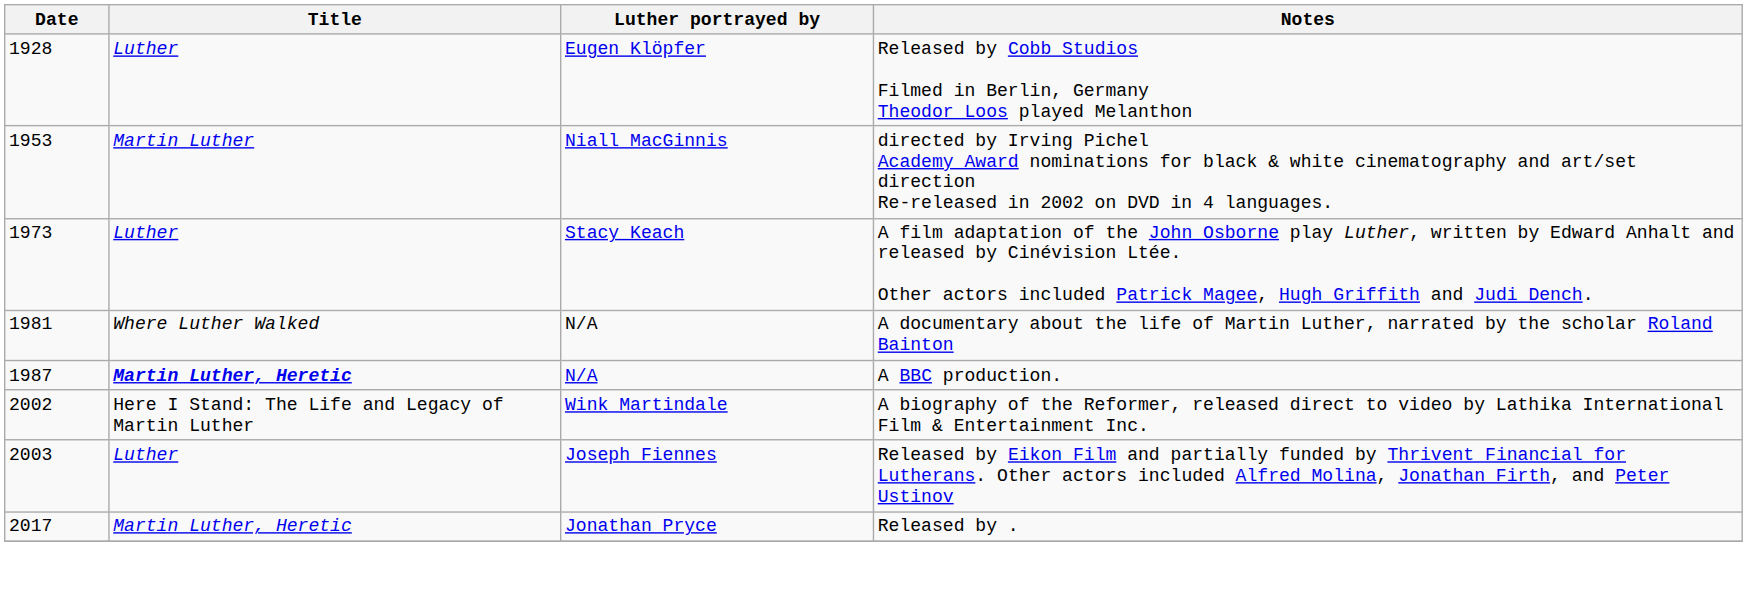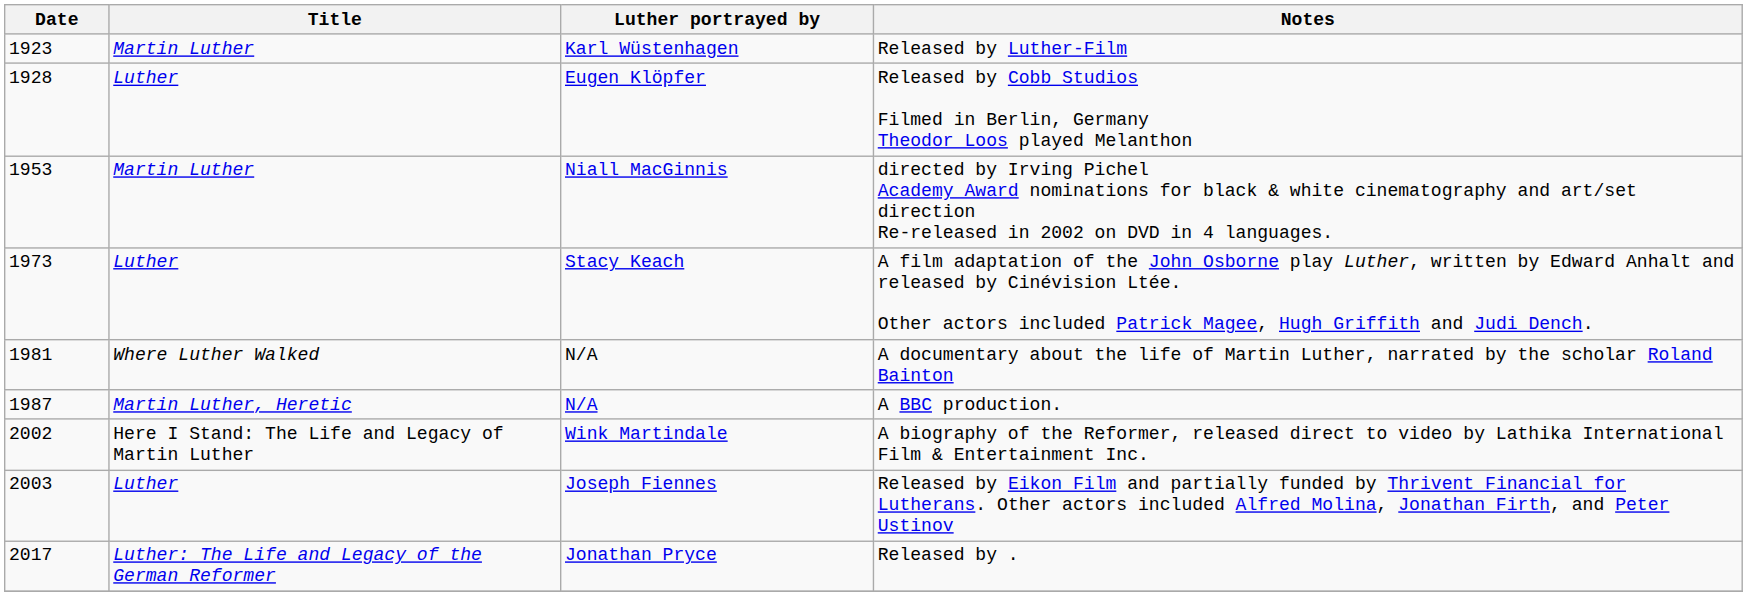+ row: 1923 | Martin Luther | Karl Wüstenhagen | Released by Luther-Film
A BBC production. | Title: bold -> normal
Released by . | Title: Martin Luther, Heretic -> Luther: The Life and Legacy of the German Reformer
